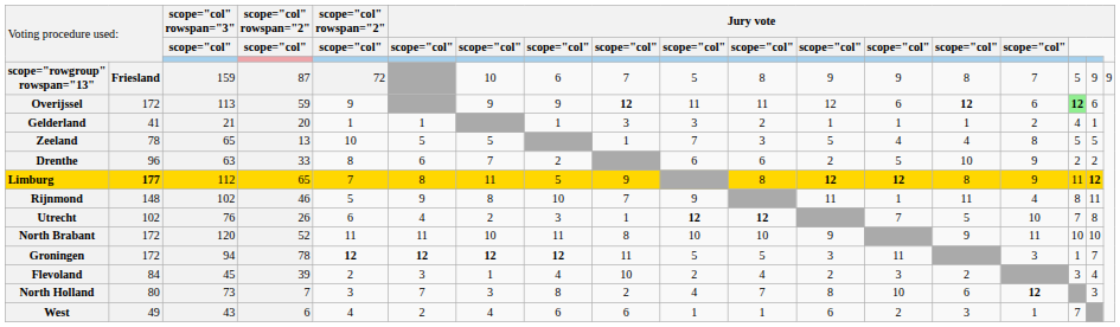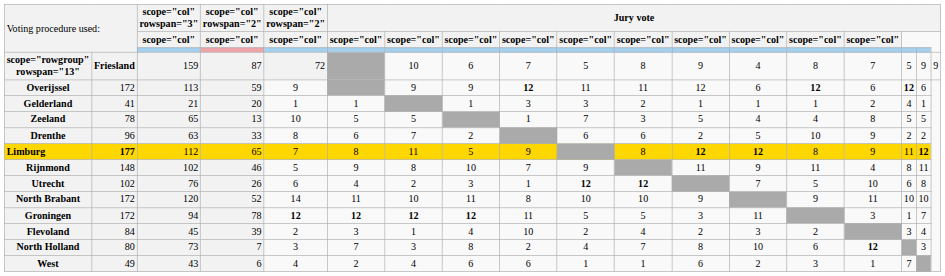scope="rowgroup" rowspan="13" | column 13: 9 -> 4
Overijssel | column 16: lightgreen background -> no background
Rijnmond | column 13: 1 -> 9
Utrecht | column 16: 7 -> 6
North Brabant | column 5: 11 -> 14
